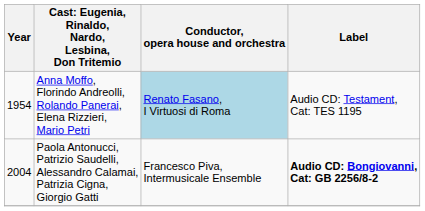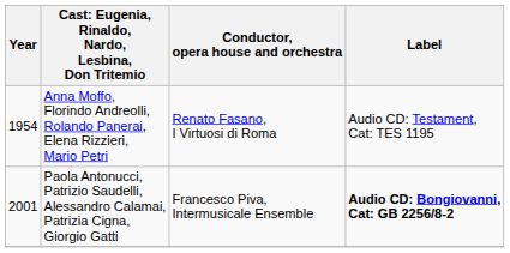row 2 | Conductor, opera house and orchestra: lightblue background -> no background
row 3 | Year: 2004 -> 2001
